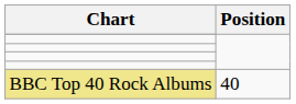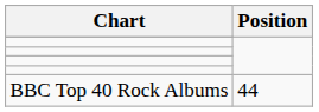row 6 | Chart: khaki background -> no background
row 6 | Position: 40 -> 44
